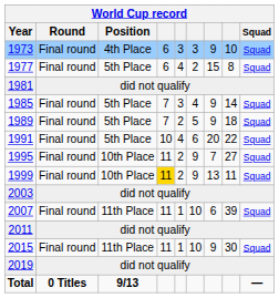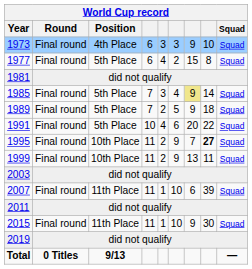1985 | column 7: no background -> khaki background
1995 | column 8: normal -> bold
1999 | column 4: gold background -> no background
